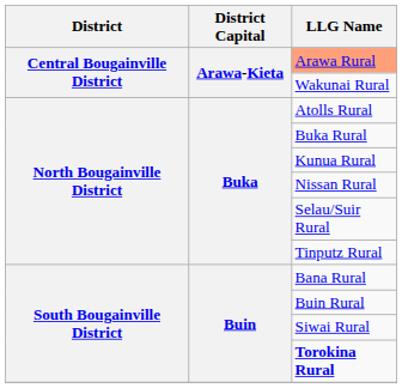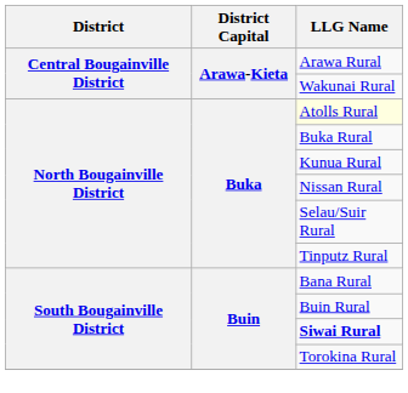Arawa Rural | LLG Name: lightsalmon background -> no background
Atolls Rural | LLG Name: no background -> lightyellow background
Siwai Rural | LLG Name: normal -> bold
Torokina Rural | LLG Name: bold -> normal
